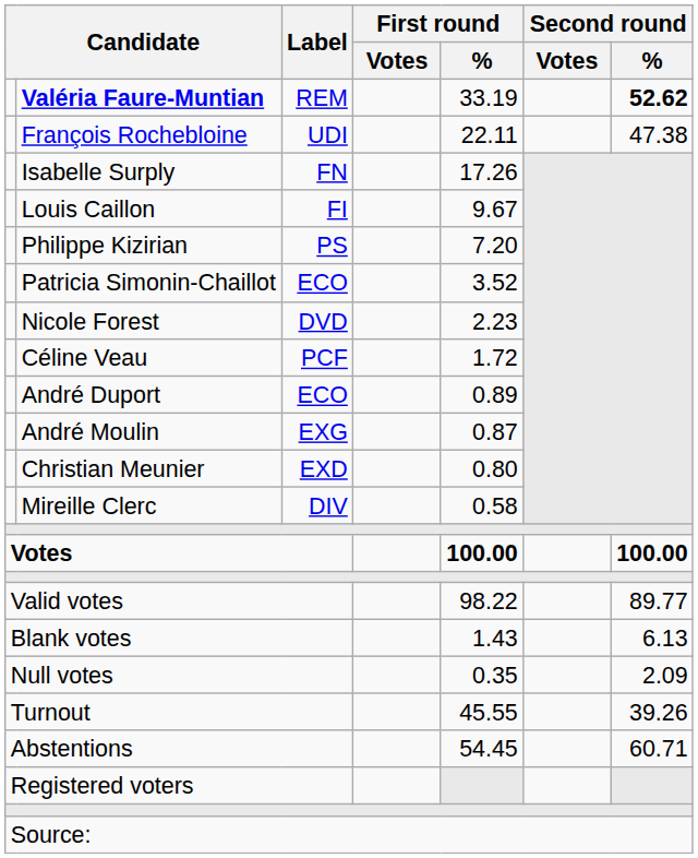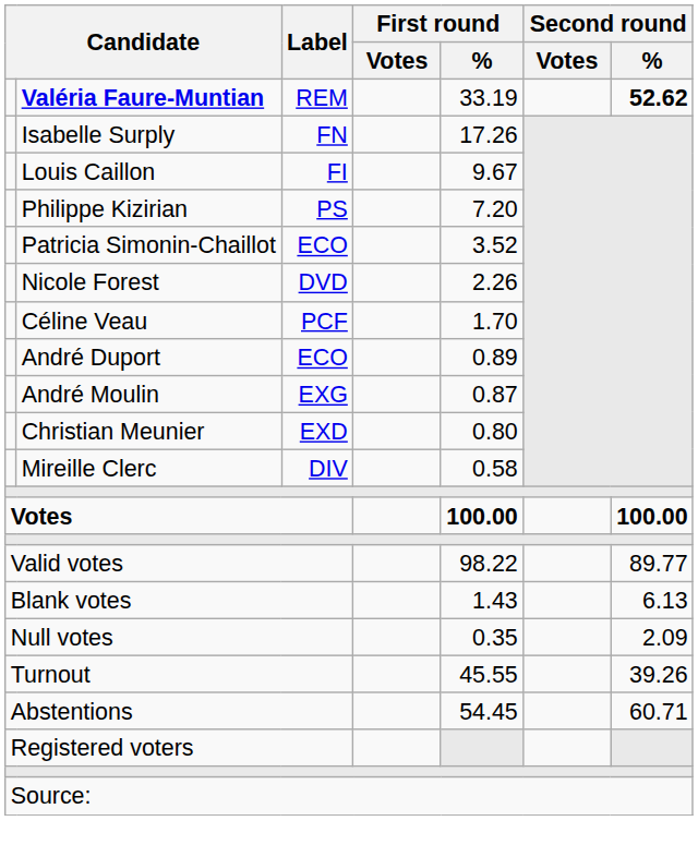- row: François Rochebloine | UDI | 22.11 | 47.38
Nicole Forest | First round / %: 2.23 -> 2.26
Céline Veau | First round / %: 1.72 -> 1.70
